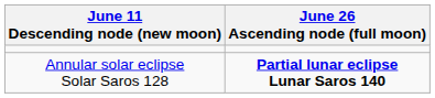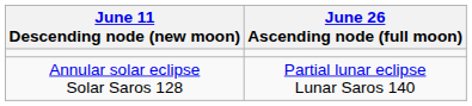Annular solar eclipse Solar Saros 128 | June 26 Ascending node (full moon): bold -> normal
